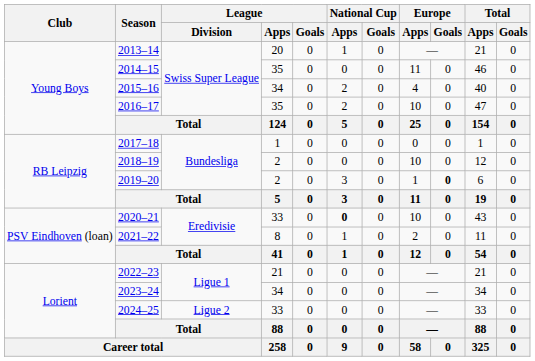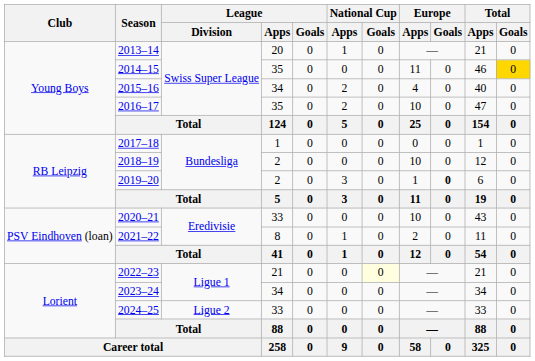2014–15 | Total / Goals: no background -> gold background
2020–21 | National Cup / Apps: bold -> normal
2022–23 | National Cup / Goals: no background -> lightyellow background
